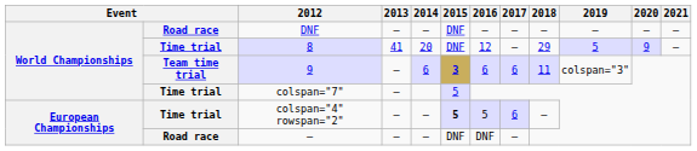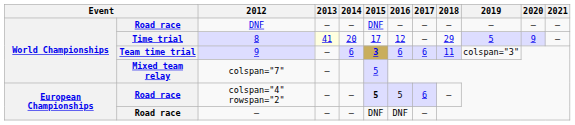8 | 2013: no background -> lightyellow background
8 | 2015: DNF -> 17
colspan="7" | column 2: Time trial -> Mixed team relay
colspan="4" rowspan="2" | column 2: Time trial -> Road race
